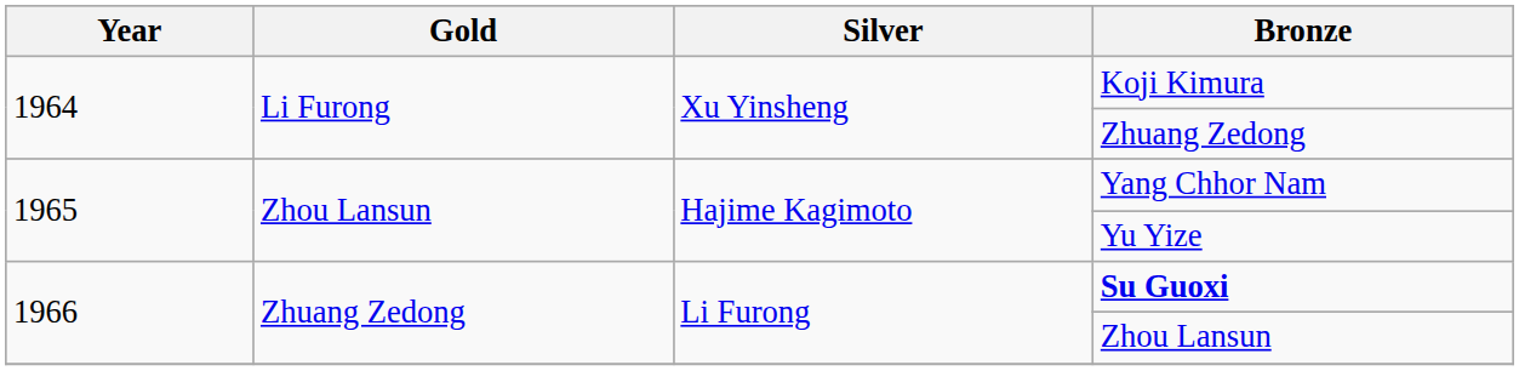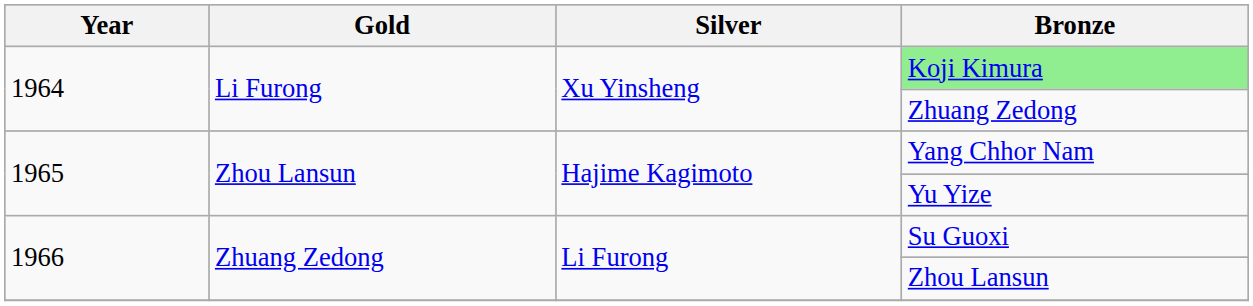Koji Kimura | Bronze: no background -> lightgreen background
Su Guoxi | Bronze: bold -> normal
